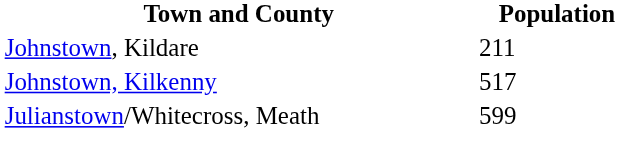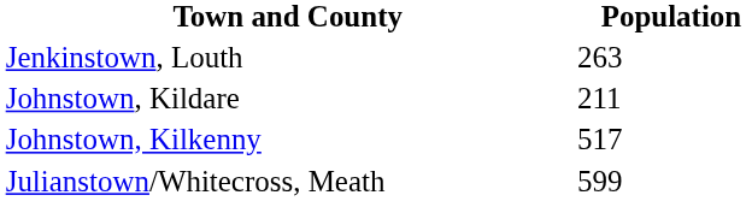+ row: Jenkinstown, Louth | 263
